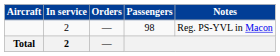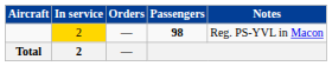row 2 | In service: no background -> gold background
row 2 | Passengers: normal -> bold
